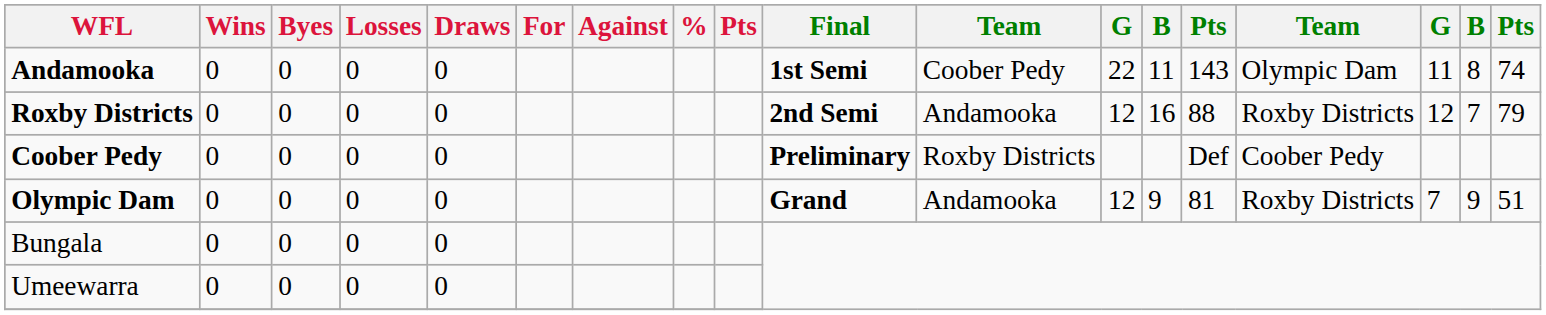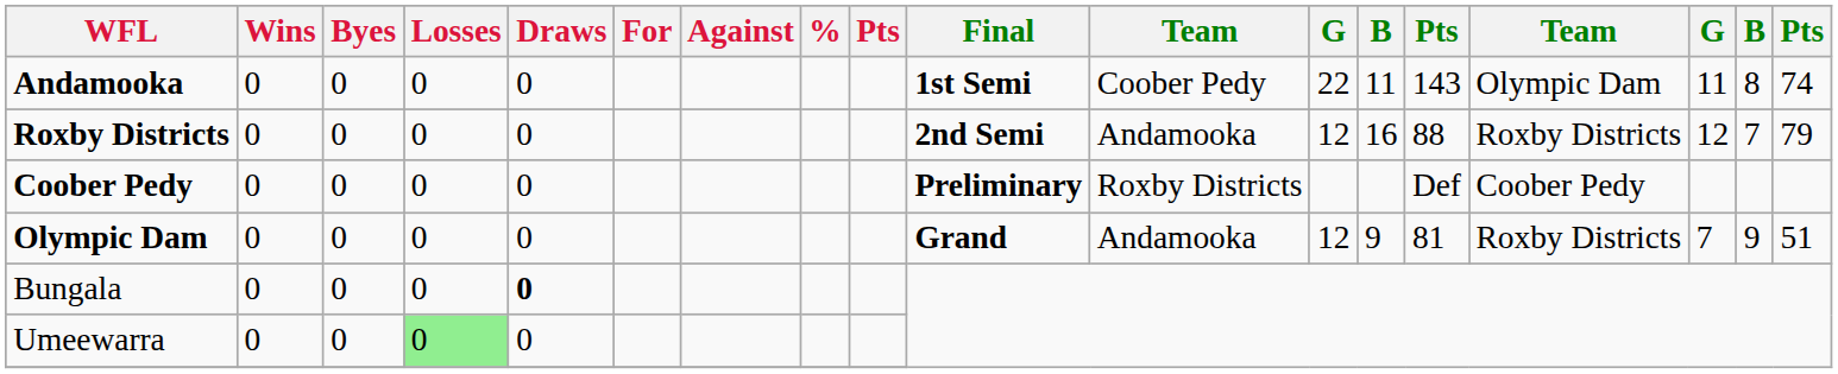Bungala | Draws: normal -> bold
Umeewarra | Losses: no background -> lightgreen background
